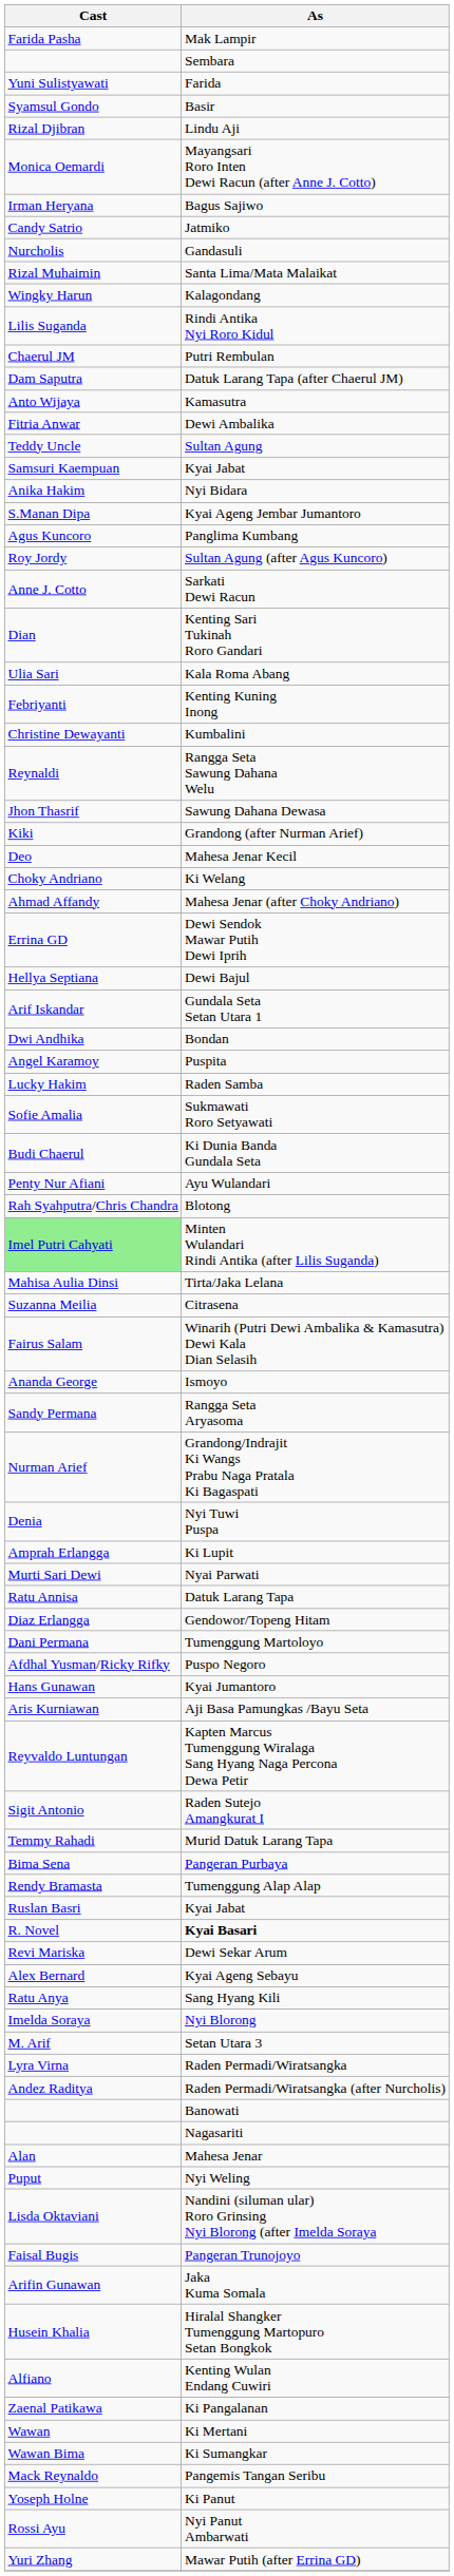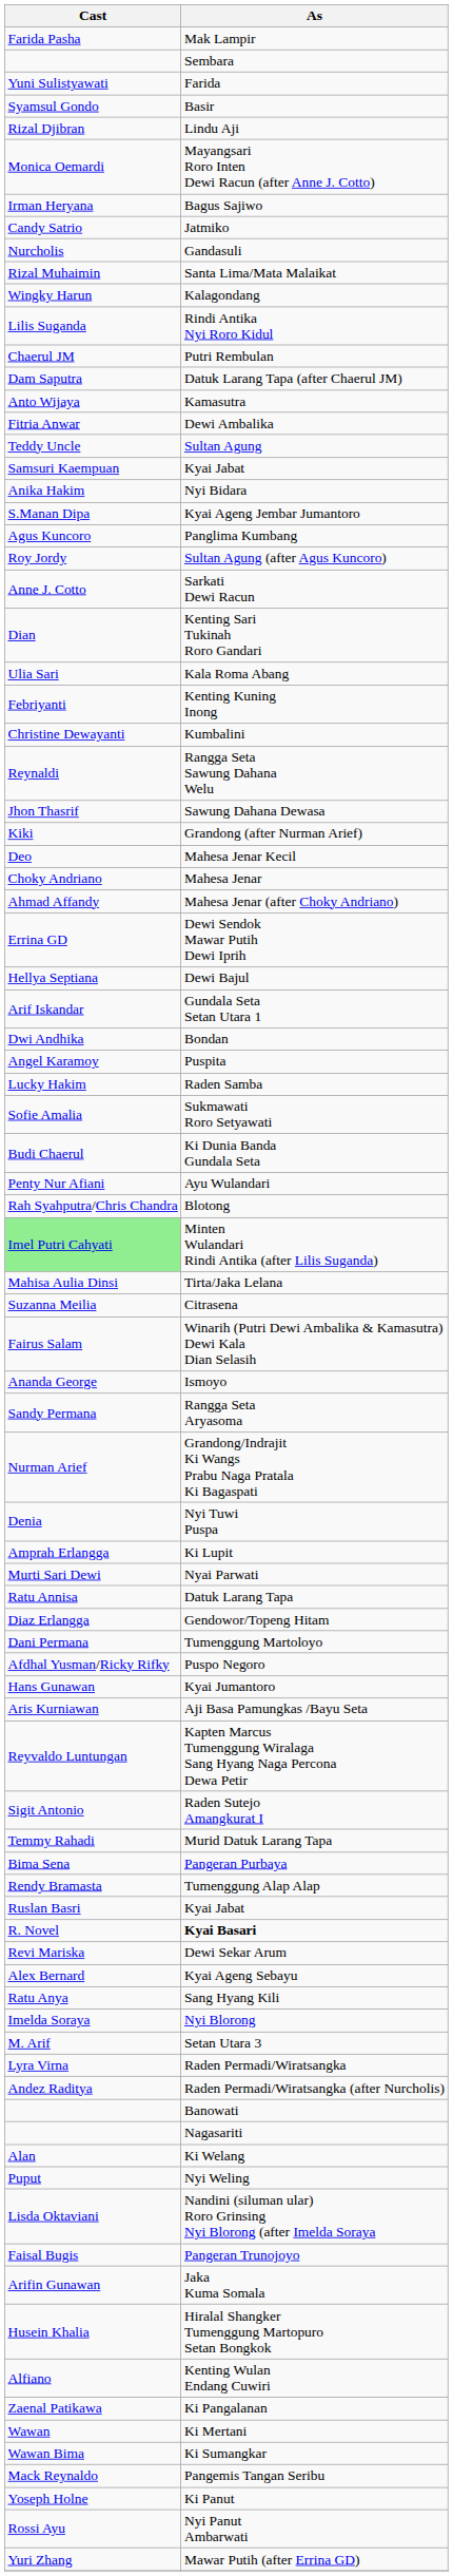row 33 | As: Ki Welang -> Mahesa Jenar
row 77 | As: Mahesa Jenar -> Ki Welang
